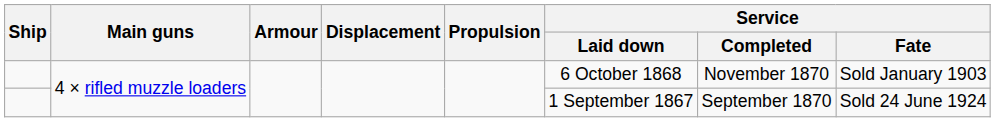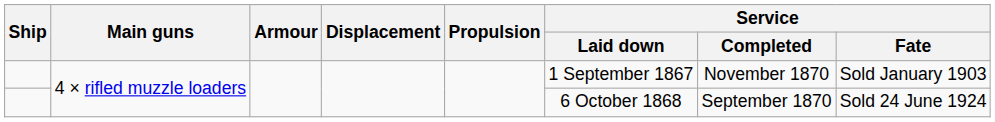row 3 | Service / Laid down: 6 October 1868 -> 1 September 1867
row 4 | Service / Laid down: 1 September 1867 -> 6 October 1868
